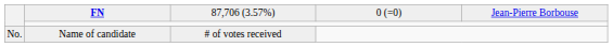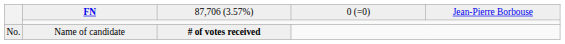No. | column 3: normal -> bold
